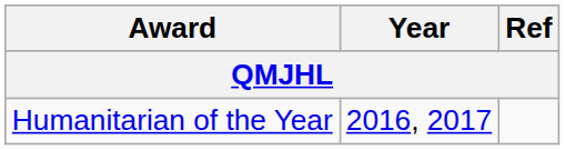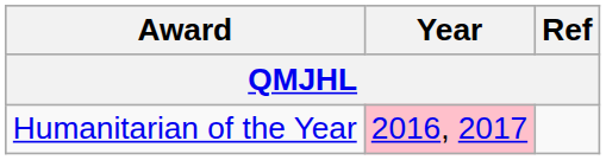Humanitarian of the Year | Year: no background -> pink background
